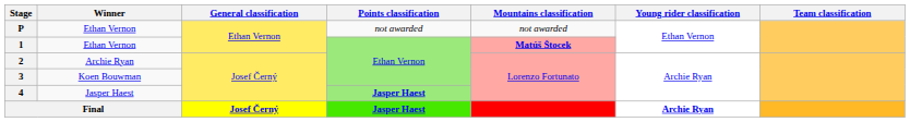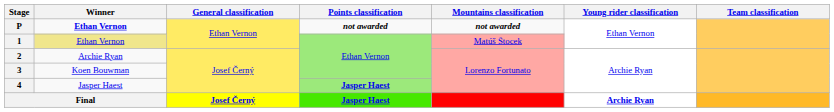P | Winner: normal -> bold
P | Points classification: normal -> bold
P | Mountains classification: normal -> bold
1 | Winner: no background -> khaki background
1 | Mountains classification: bold -> normal
